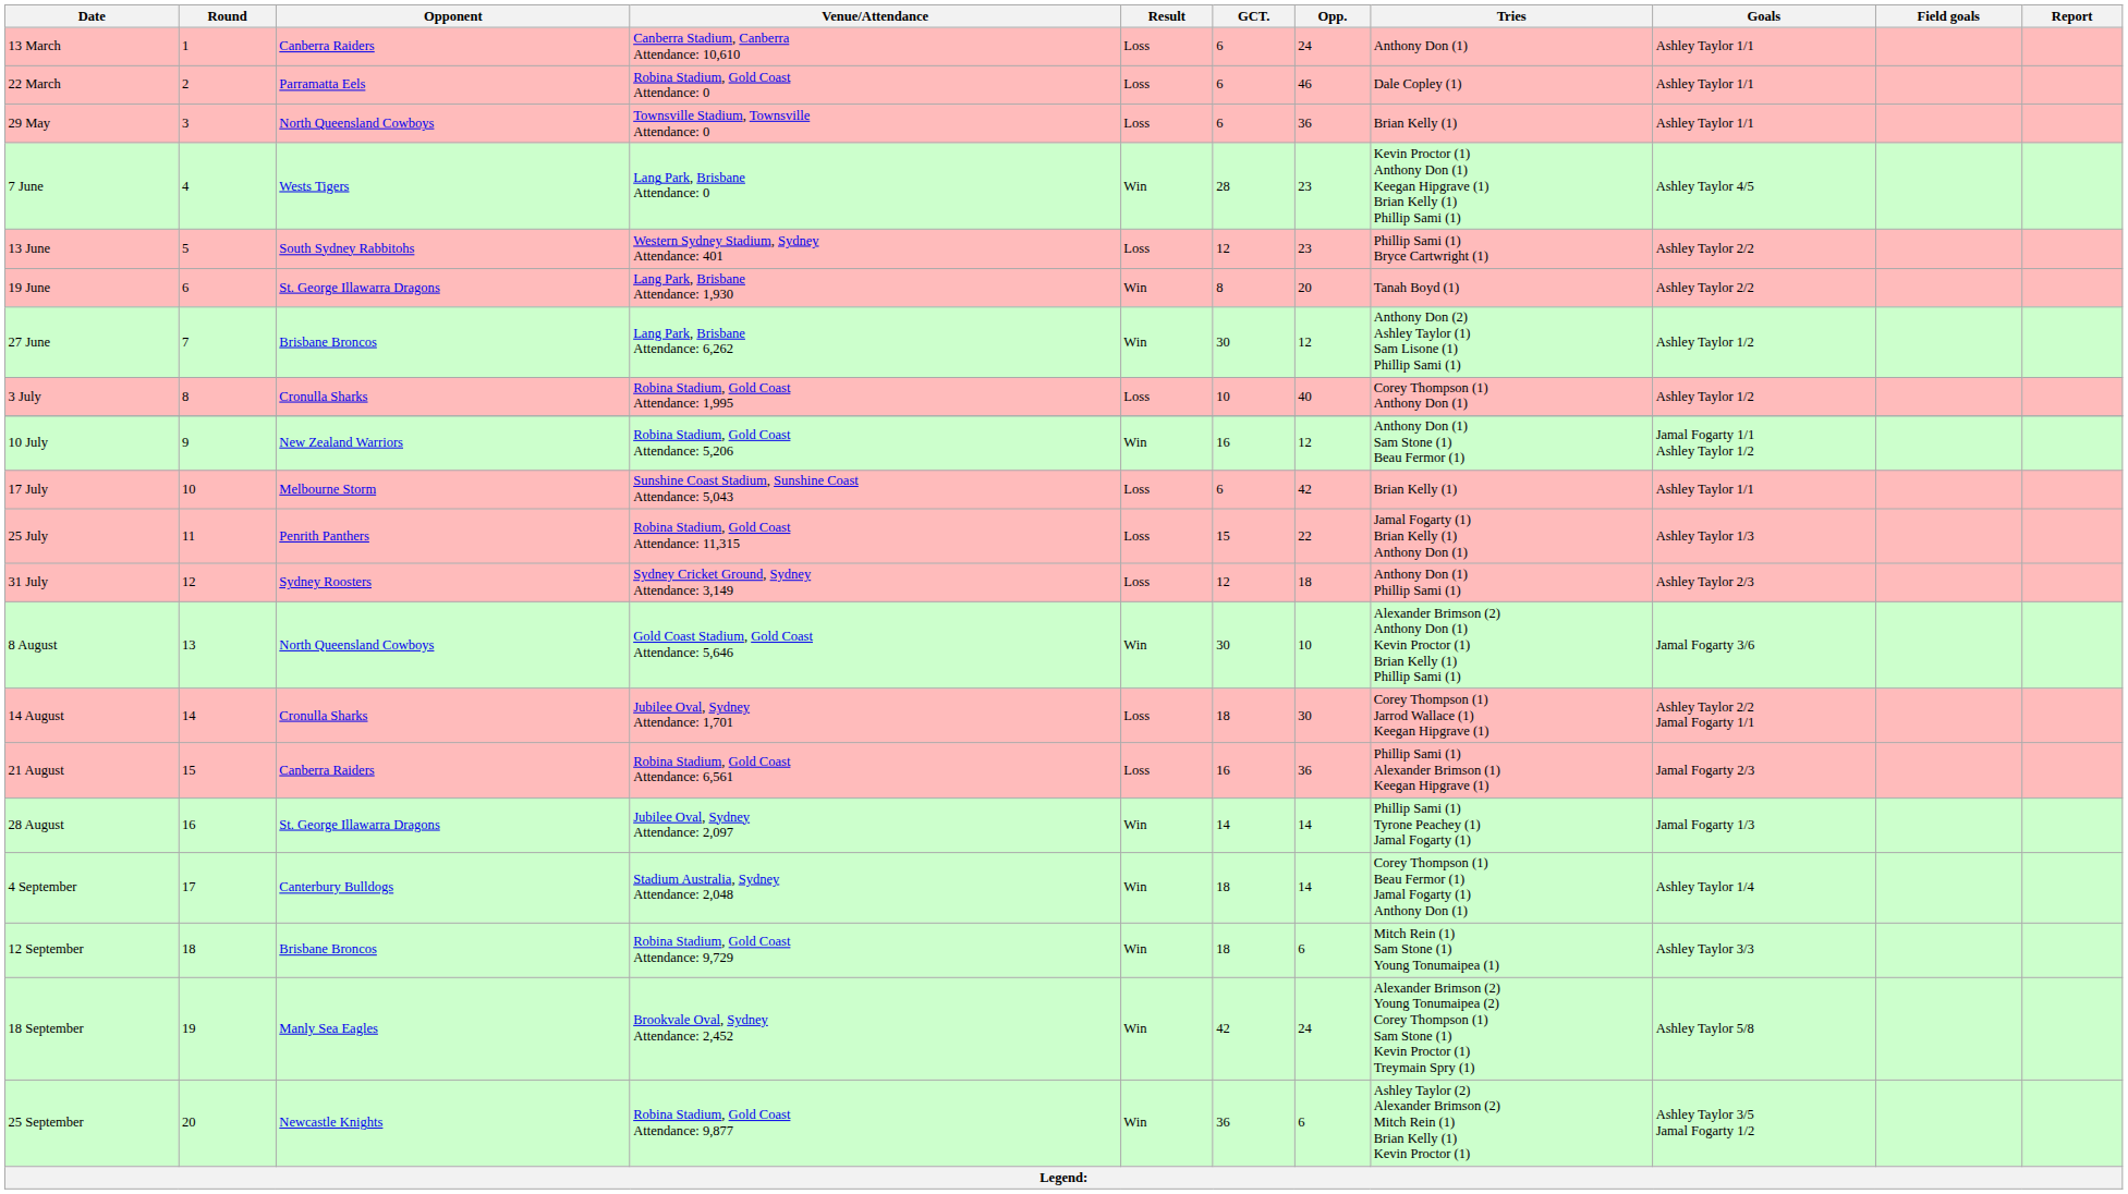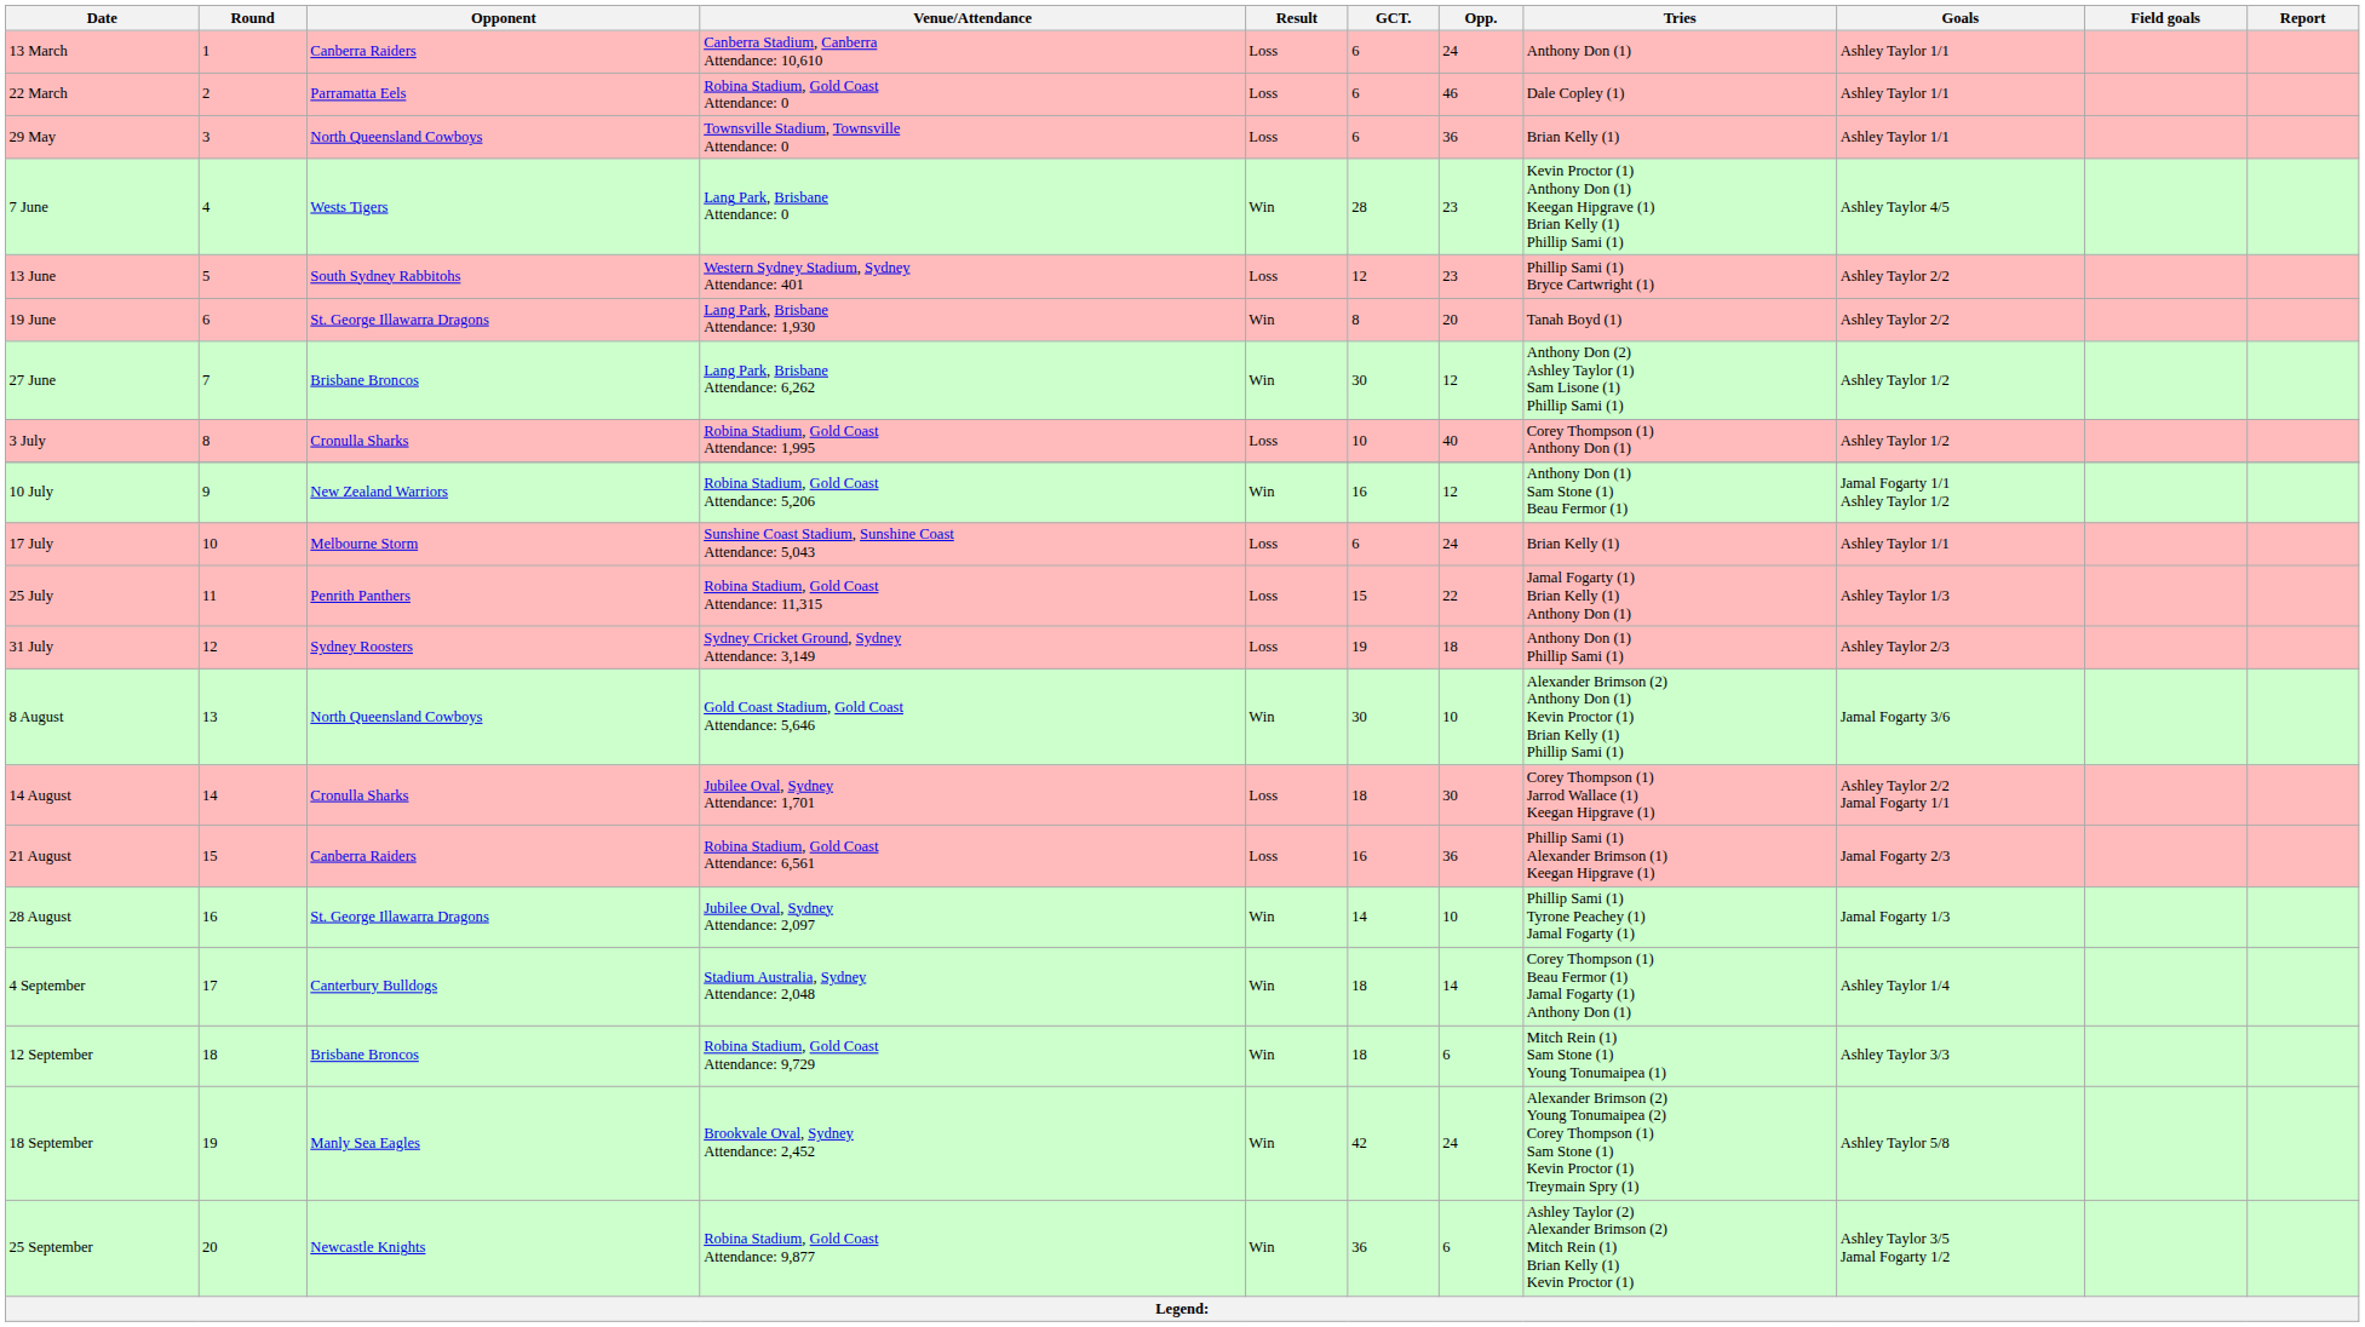17 July | Opp.: 42 -> 24
31 July | GCT.: 12 -> 19
28 August | Opp.: 14 -> 10
